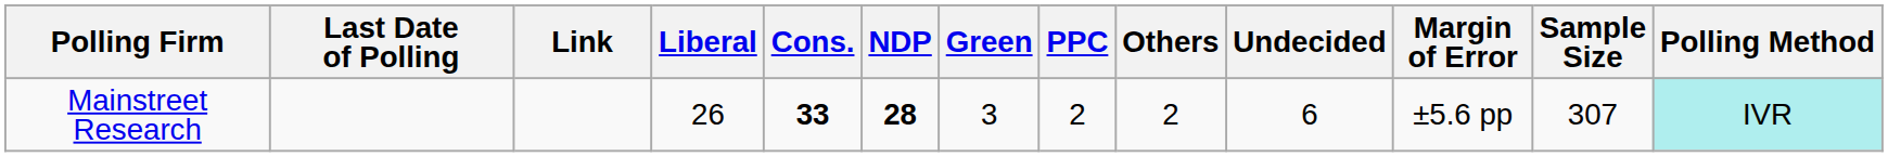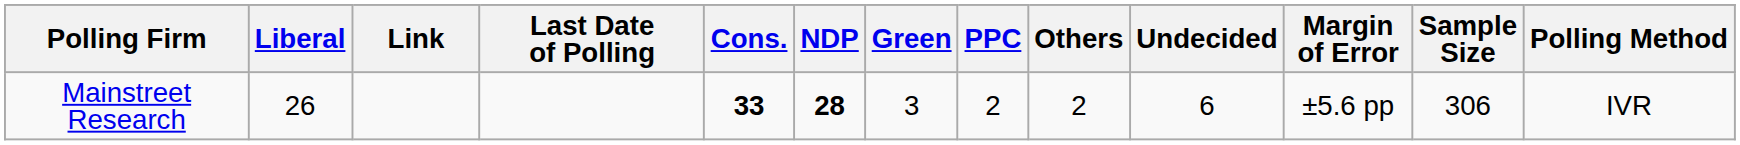columns swapped: Last Date of Polling <-> Liberal
Mainstreet Research | Sample Size: 307 -> 306
Mainstreet Research | Polling Method: paleturquoise background -> no background
